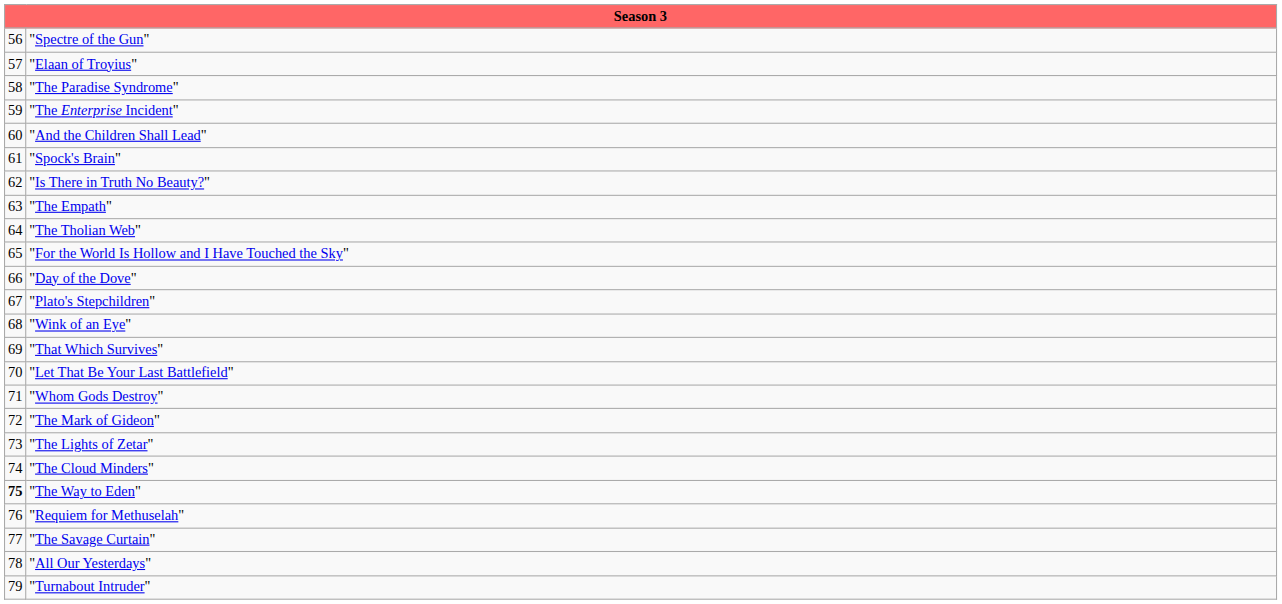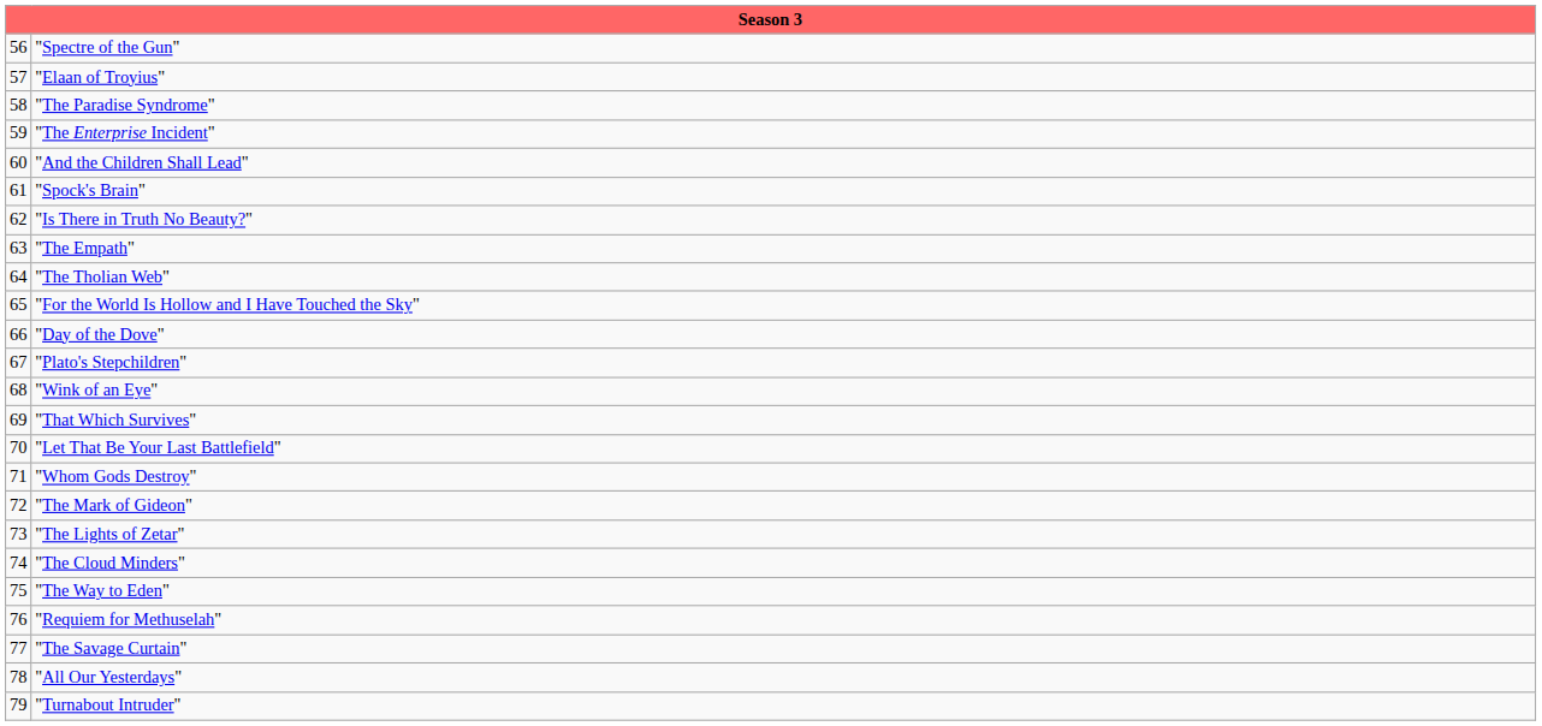"The Way to Eden" | column 1: bold -> normal
